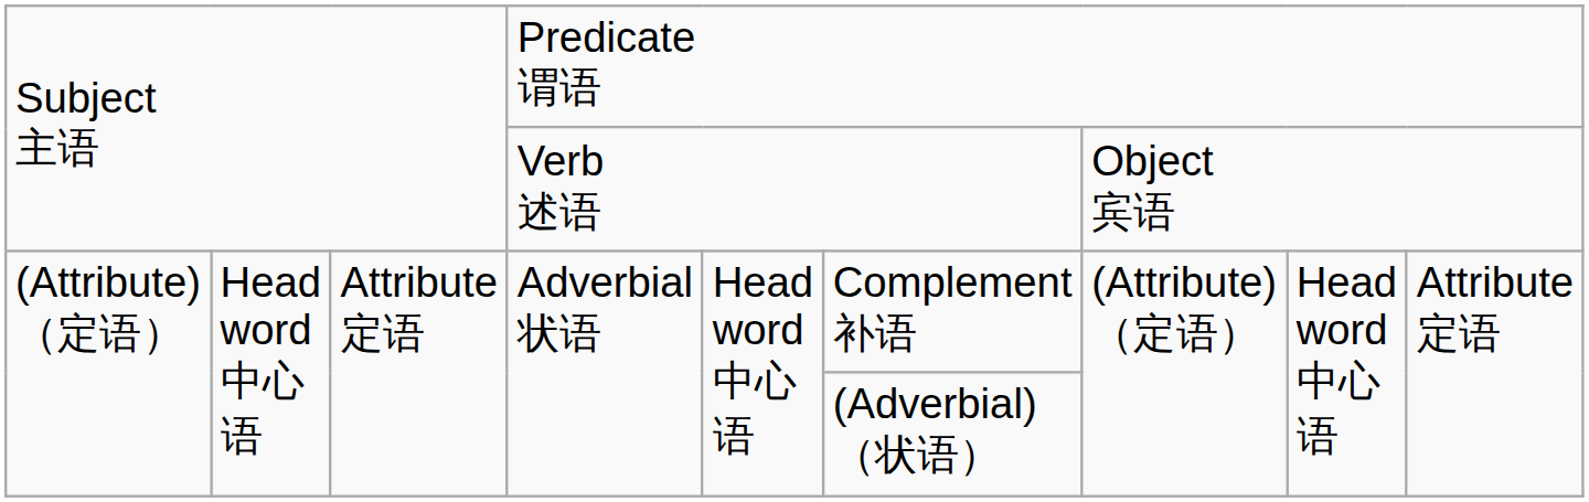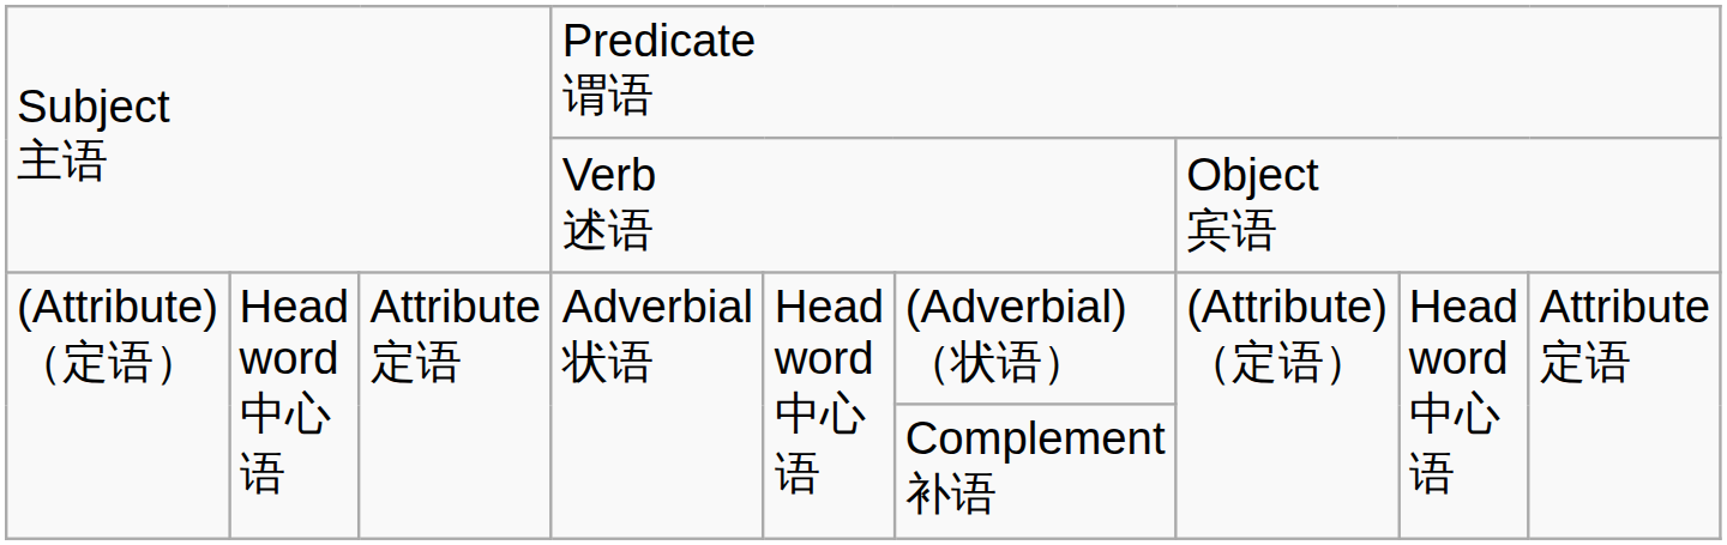row 3 | column 6: Complement 补语 -> (Adverbial) （状语）
row 4 | column 6: (Adverbial) （状语） -> Complement 补语
